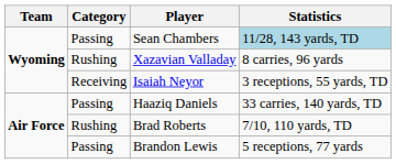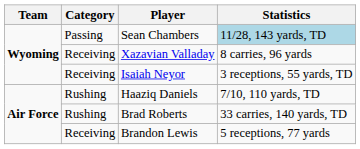Xazavian Valladay | Category: Rushing -> Receiving
Haaziq Daniels | Category: Passing -> Rushing
Haaziq Daniels | Statistics: 33 carries, 140 yards, TD -> 7/10, 110 yards, TD
Brad Roberts | Statistics: 7/10, 110 yards, TD -> 33 carries, 140 yards, TD
Brandon Lewis | Category: Passing -> Receiving
